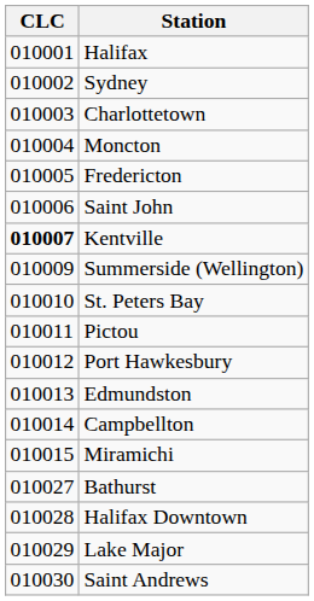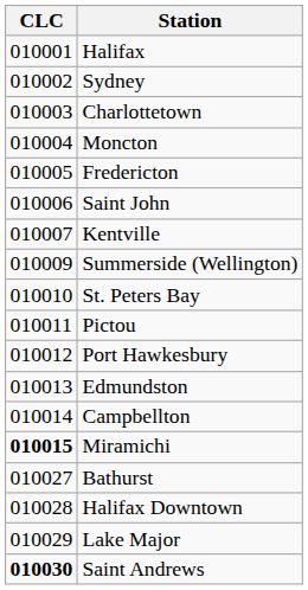Kentville | CLC: bold -> normal
Miramichi | CLC: normal -> bold
Saint Andrews | CLC: normal -> bold
